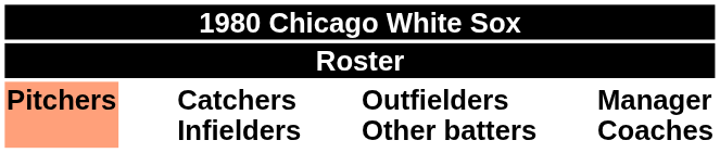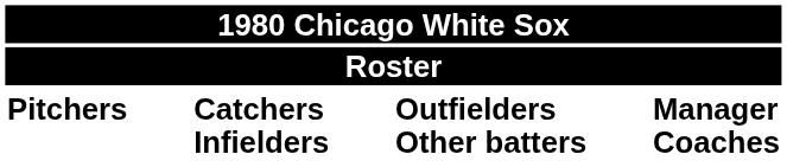Pitchers | column 1: lightsalmon background -> no background
